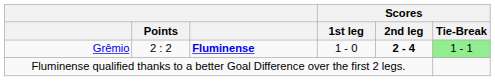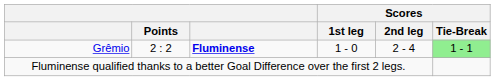Grêmio | Scores / 2nd leg: bold -> normal
